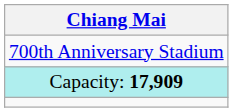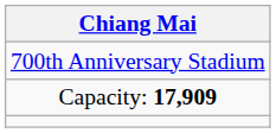row 3 | column 1: paleturquoise background -> no background
